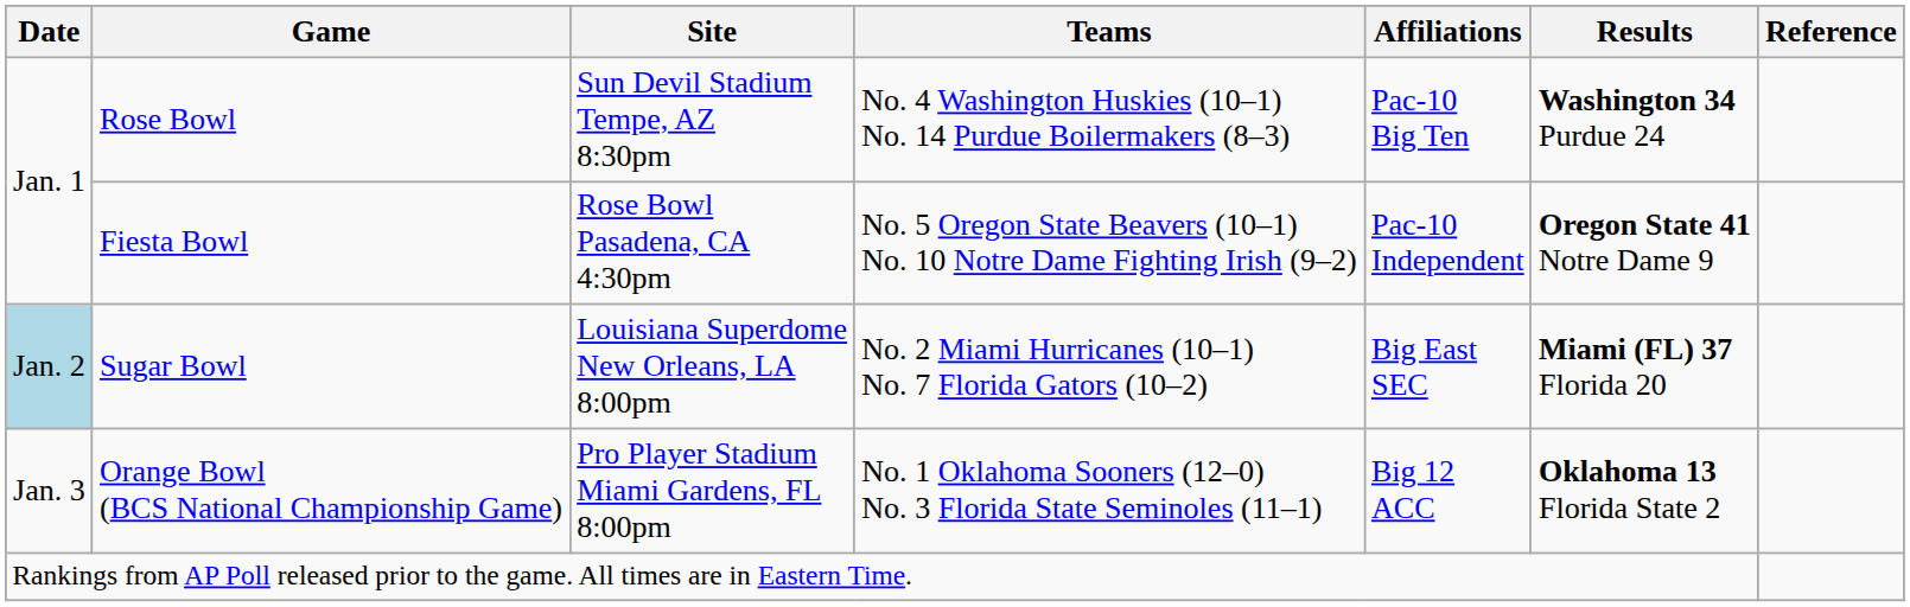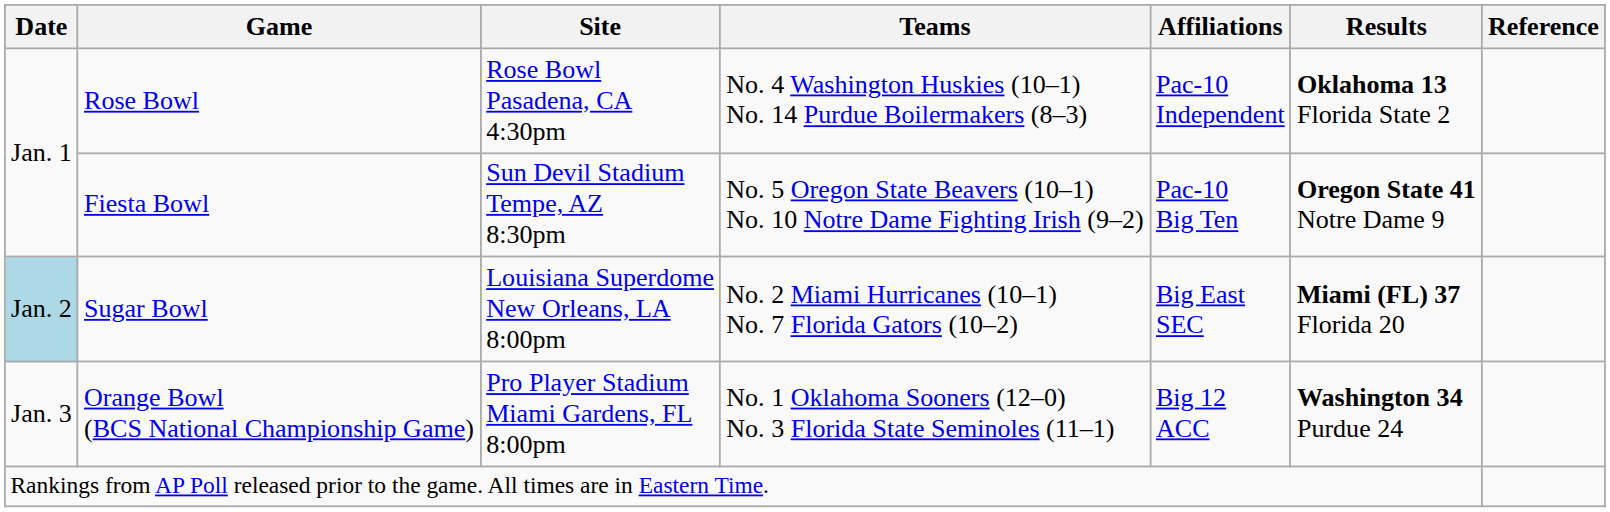Rose Bowl | Site: Sun Devil Stadium Tempe, AZ 8:30pm -> Rose Bowl Pasadena, CA 4:30pm
Rose Bowl | Affiliations: Pac-10 Big Ten -> Pac-10 Independent
Rose Bowl | Results: Washington 34 Purdue 24 -> Oklahoma 13 Florida State 2
Fiesta Bowl | Site: Rose Bowl Pasadena, CA 4:30pm -> Sun Devil Stadium Tempe, AZ 8:30pm
Fiesta Bowl | Affiliations: Pac-10 Independent -> Pac-10 Big Ten
Orange Bowl (BCS National Championship Game) | Results: Oklahoma 13 Florida State 2 -> Washington 34 Purdue 24
